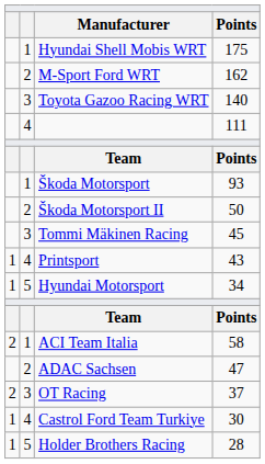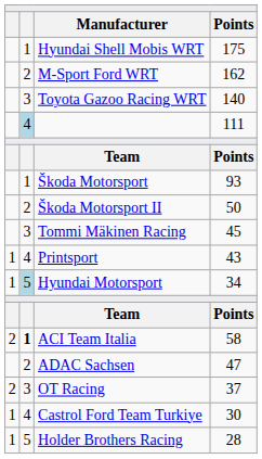111 | column 2: no background -> lightblue background
34 | column 2: no background -> lightblue background
58 | column 2: normal -> bold
